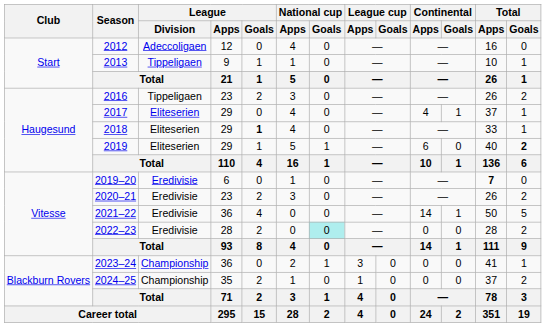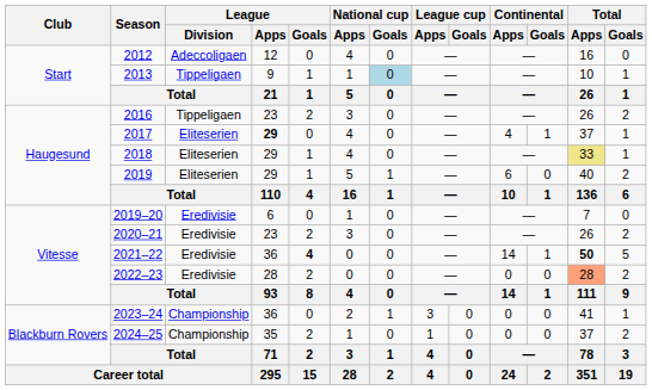2013 | National cup / Goals: no background -> lightblue background
2017 | League / Apps: normal -> bold
2018 | League / Goals: bold -> normal
2018 | Total / Apps: no background -> khaki background
2019 | Total / Goals: bold -> normal
2019–20 | Total / Apps: bold -> normal
2021–22 | League / Goals: normal -> bold
2021–22 | Total / Apps: normal -> bold
2022–23 | National cup / Goals: paleturquoise background -> no background
2022–23 | Total / Apps: no background -> lightsalmon background
